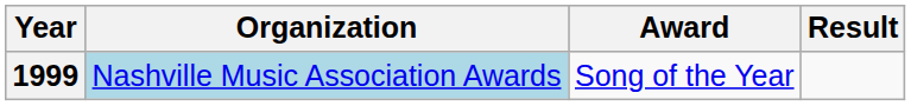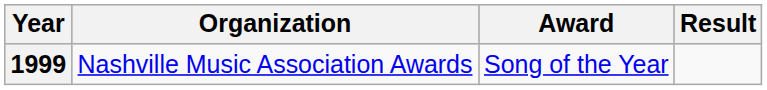1999 | Organization: lightblue background -> no background
